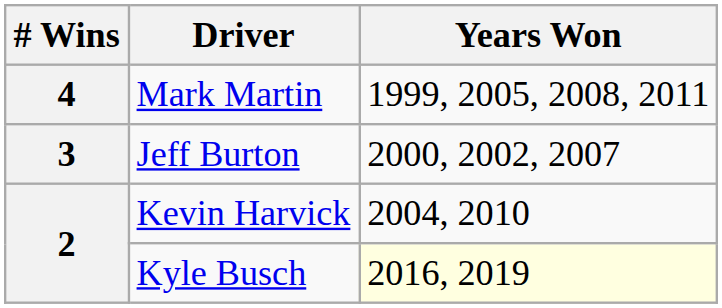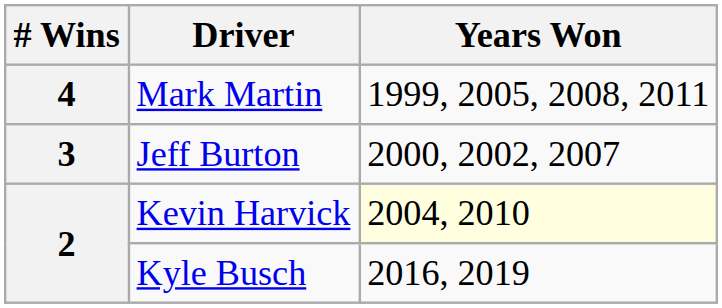Kevin Harvick | Years Won: no background -> lightyellow background
Kyle Busch | Years Won: lightyellow background -> no background
